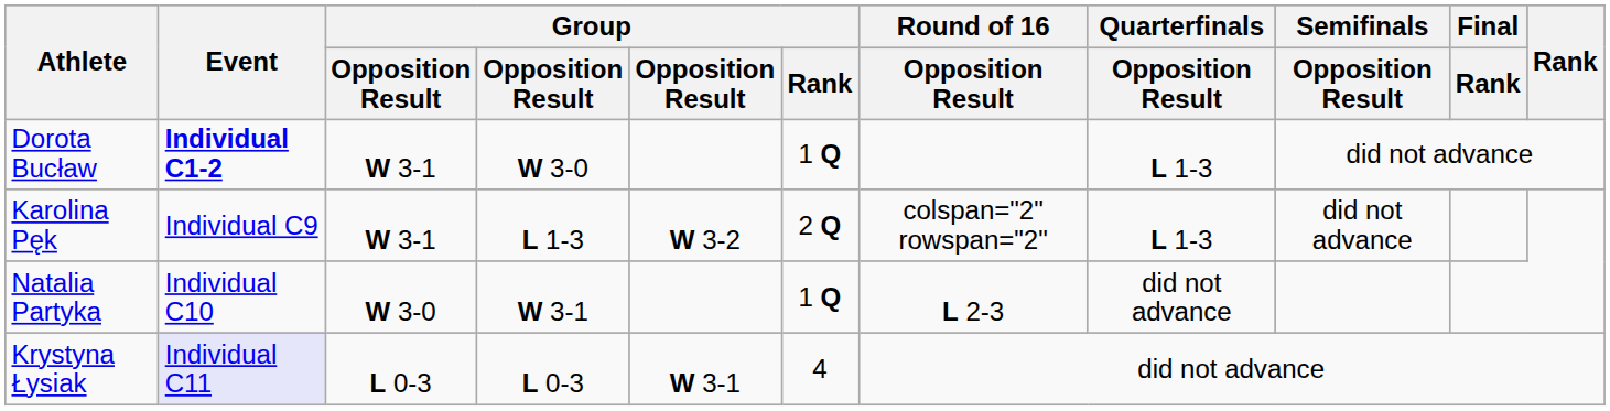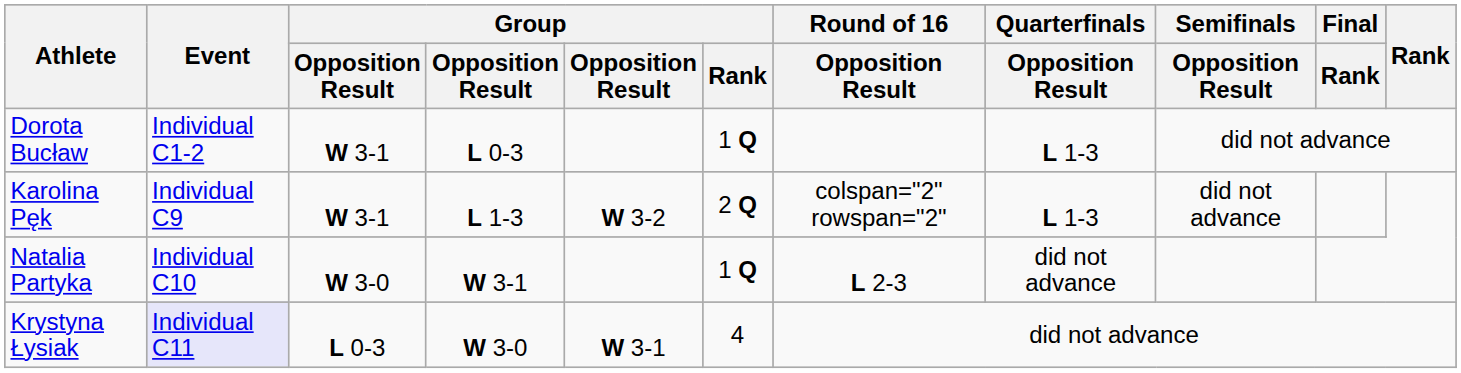Dorota Bucław | Event: bold -> normal
Dorota Bucław | column 4: W 3-0 -> L 0-3
Krystyna Łysiak | column 4: L 0-3 -> W 3-0
